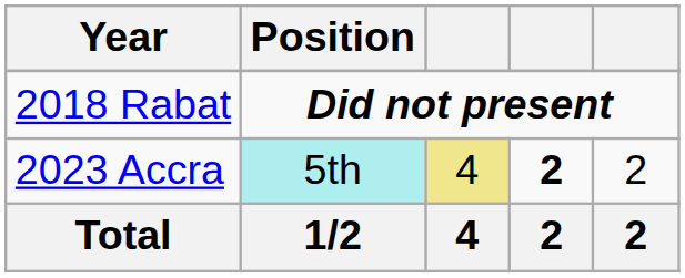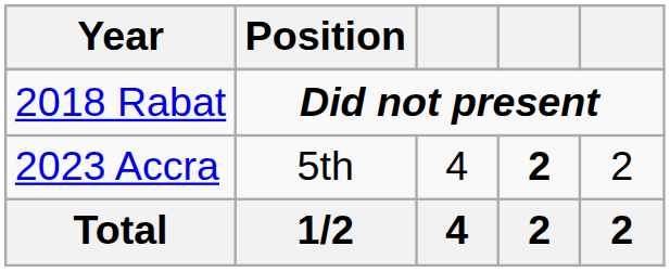2023 Accra | Position: paleturquoise background -> no background
2023 Accra | column 3: khaki background -> no background
